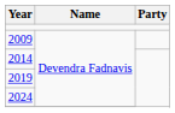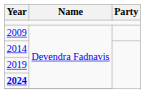2024 | Year: normal -> bold
